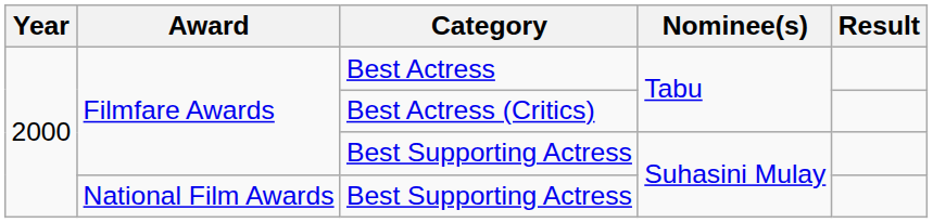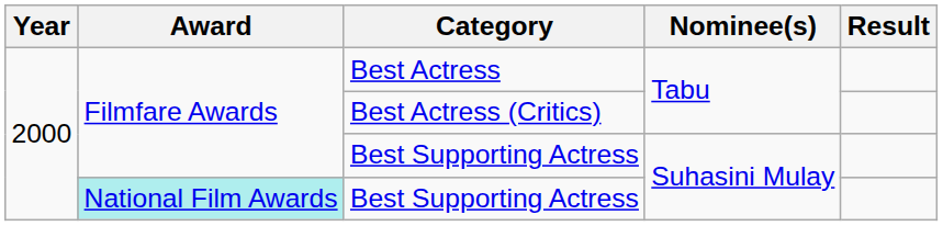National Film Awards / Best Supporting Actress | Award: no background -> paleturquoise background
